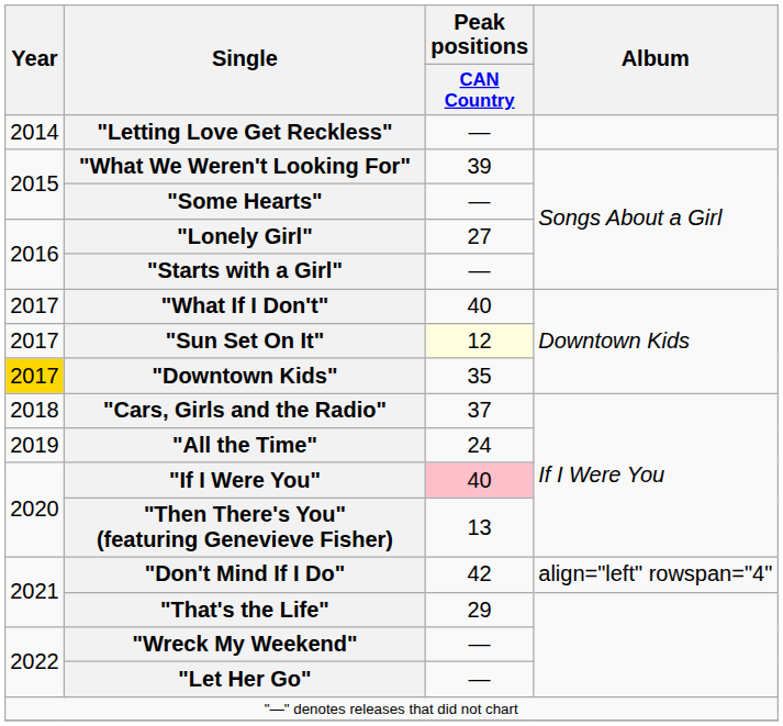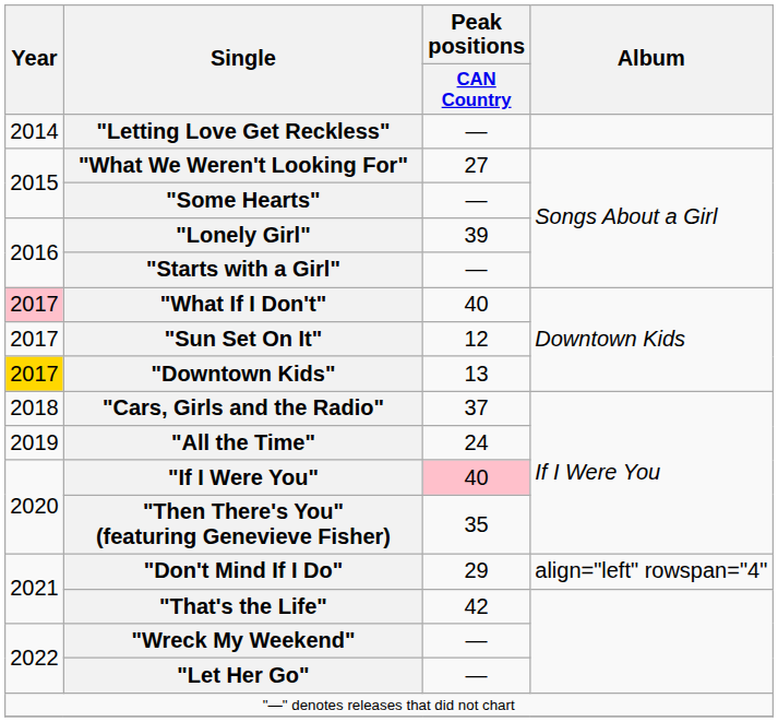"What We Weren't Looking For" | Peak positions / CAN Country: 39 -> 27
"Lonely Girl" | Peak positions / CAN Country: 27 -> 39
"What If I Don't" | Year: no background -> pink background
"Sun Set On It" | Peak positions / CAN Country: lightyellow background -> no background
"Downtown Kids" | Peak positions / CAN Country: 35 -> 13
"Then There's You" (featuring Genevieve Fisher) | Peak positions / CAN Country: 13 -> 35
"Don't Mind If I Do" | Peak positions / CAN Country: 42 -> 29
"That's the Life" | Peak positions / CAN Country: 29 -> 42
